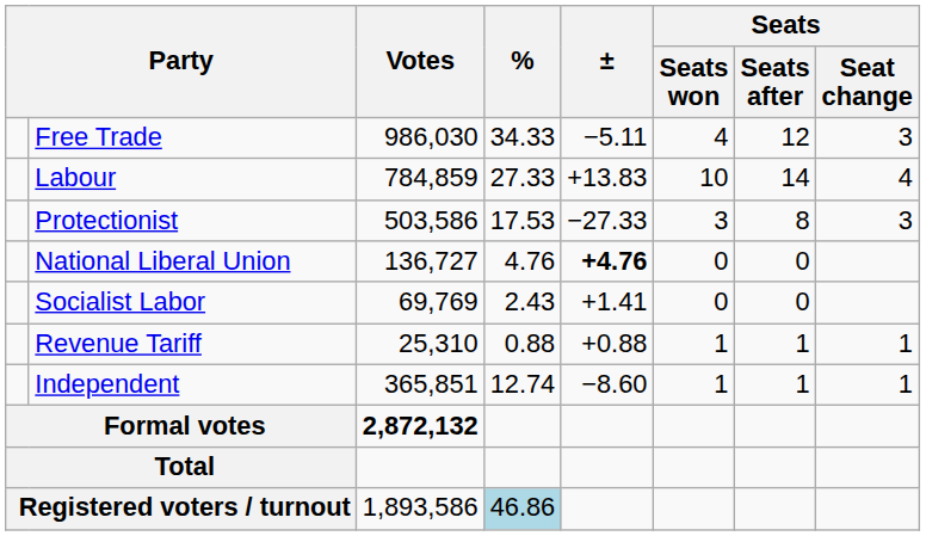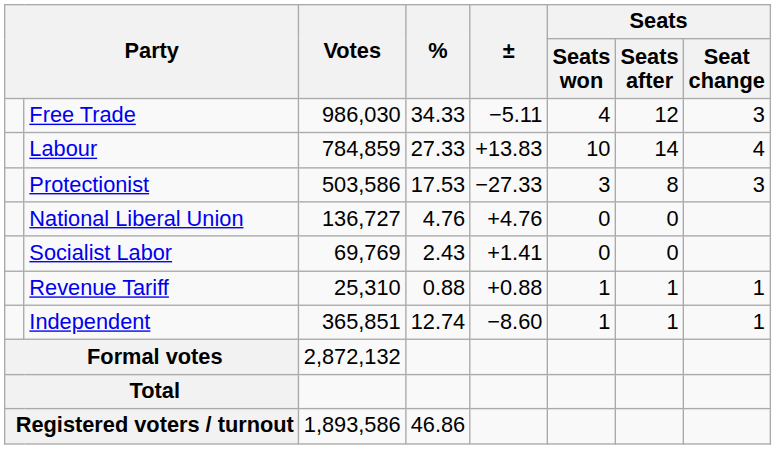National Liberal Union | ±: bold -> normal
Formal votes | Votes: bold -> normal
Registered voters / turnout | %: lightblue background -> no background
